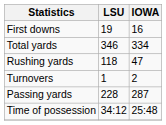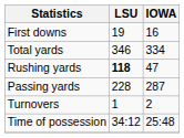Rushing yards | LSU: normal -> bold
rows swapped: Passing yards <-> Turnovers
